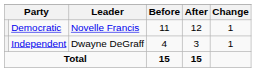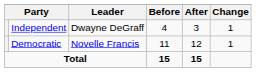rows swapped: Democratic <-> Independent
